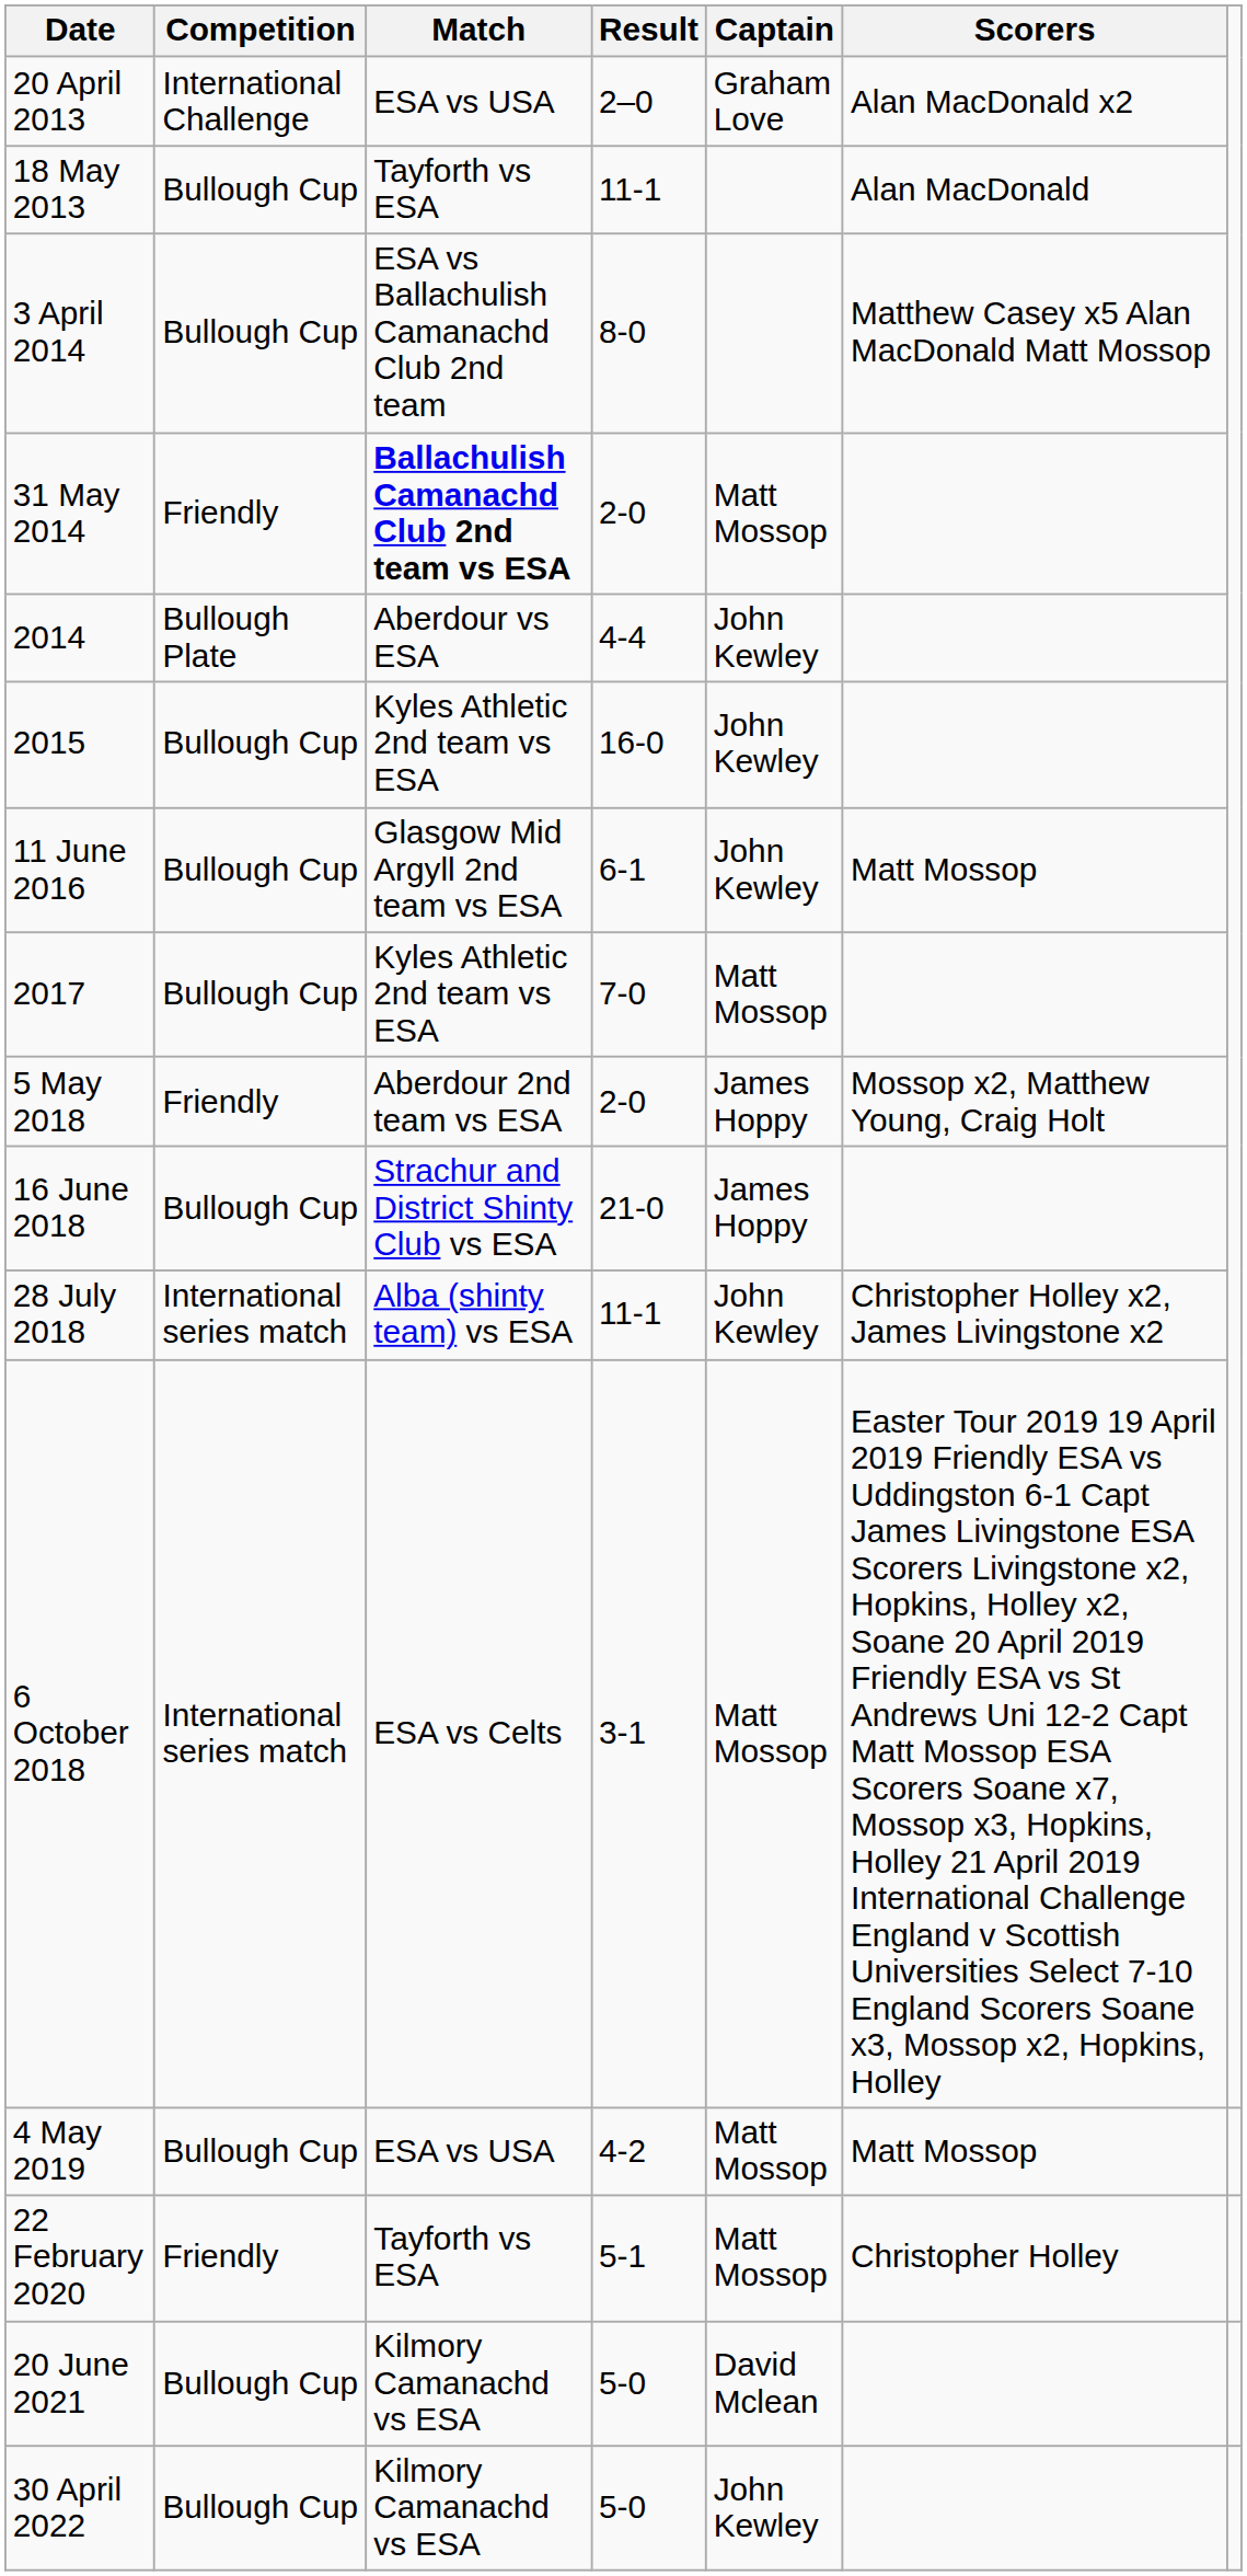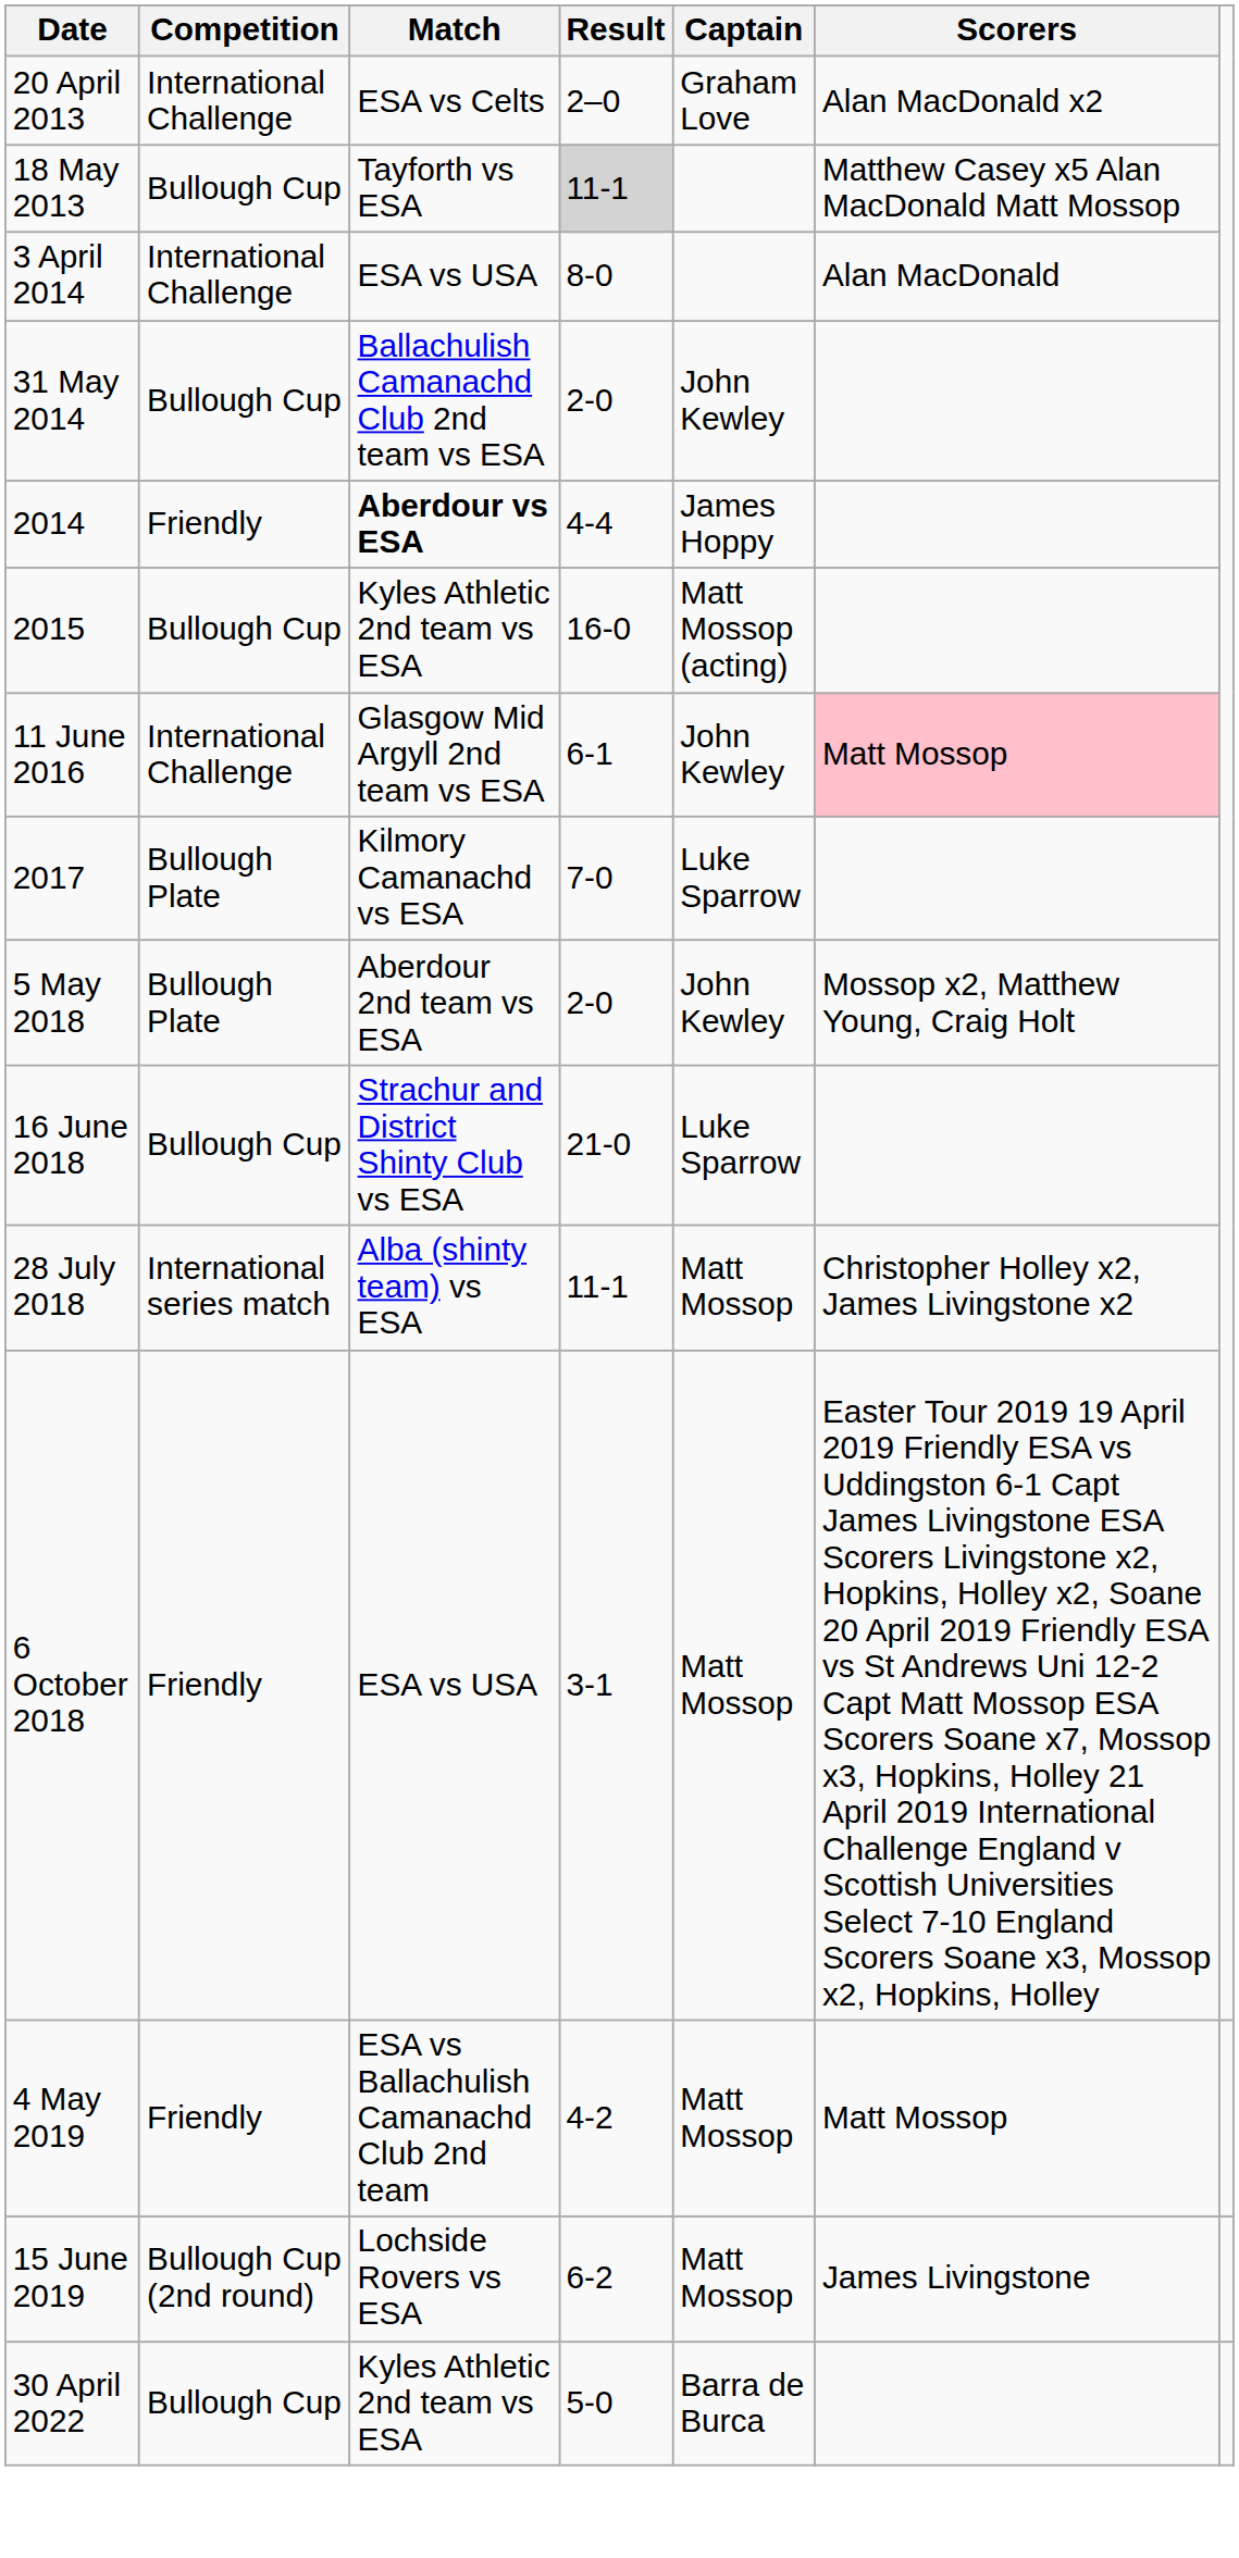20 April 2013 | Match: ESA vs USA -> ESA vs Celts
18 May 2013 | Result: no background -> lightgrey background
18 May 2013 | Scorers: Alan MacDonald -> Matthew Casey x5 Alan MacDonald Matt Mossop
3 April 2014 | Competition: Bullough Cup -> International Challenge
3 April 2014 | Match: ESA vs Ballachulish Camanachd Club 2nd team -> ESA vs USA
3 April 2014 | Scorers: Matthew Casey x5 Alan MacDonald Matt Mossop -> Alan MacDonald
31 May 2014 | Competition: Friendly -> Bullough Cup
31 May 2014 | Match: bold -> normal
31 May 2014 | Captain: Matt Mossop -> John Kewley
2014 | Competition: Bullough Plate -> Friendly
2014 | Match: normal -> bold
2014 | Captain: John Kewley -> James Hoppy
2015 | Captain: John Kewley -> Matt Mossop (acting)
11 June 2016 | Competition: Bullough Cup -> International Challenge
11 June 2016 | Scorers: no background -> pink background
2017 | Competition: Bullough Cup -> Bullough Plate
2017 | Match: Kyles Athletic 2nd team vs ESA -> Kilmory Camanachd vs ESA
2017 | Captain: Matt Mossop -> Luke Sparrow
5 May 2018 | Competition: Friendly -> Bullough Plate
5 May 2018 | Captain: James Hoppy -> John Kewley
16 June 2018 | Captain: James Hoppy -> Luke Sparrow
28 July 2018 | Captain: John Kewley -> Matt Mossop
6 October 2018 | Competition: International series match -> Friendly
6 October 2018 | Match: ESA vs Celts -> ESA vs USA
4 May 2019 | Competition: Bullough Cup -> Friendly
4 May 2019 | Match: ESA vs USA -> ESA vs Ballachulish Camanachd Club 2nd team
+ row: 15 June 2019 | Bullough Cup (2nd round) | Lochside Rovers vs ESA | 6-2 | Matt Mossop | James Livingstone
- row: 22 February 2020 | Friendly | Tayforth vs ESA | 5-1 | Matt Mossop | Christopher Holley
- row: 20 June 2021 | Bullough Cup | Kilmory Camanachd vs ESA | 5-0 | David Mclean
30 April 2022 | Match: Kilmory Camanachd vs ESA -> Kyles Athletic 2nd team vs ESA
30 April 2022 | Captain: John Kewley -> Barra de Burca
